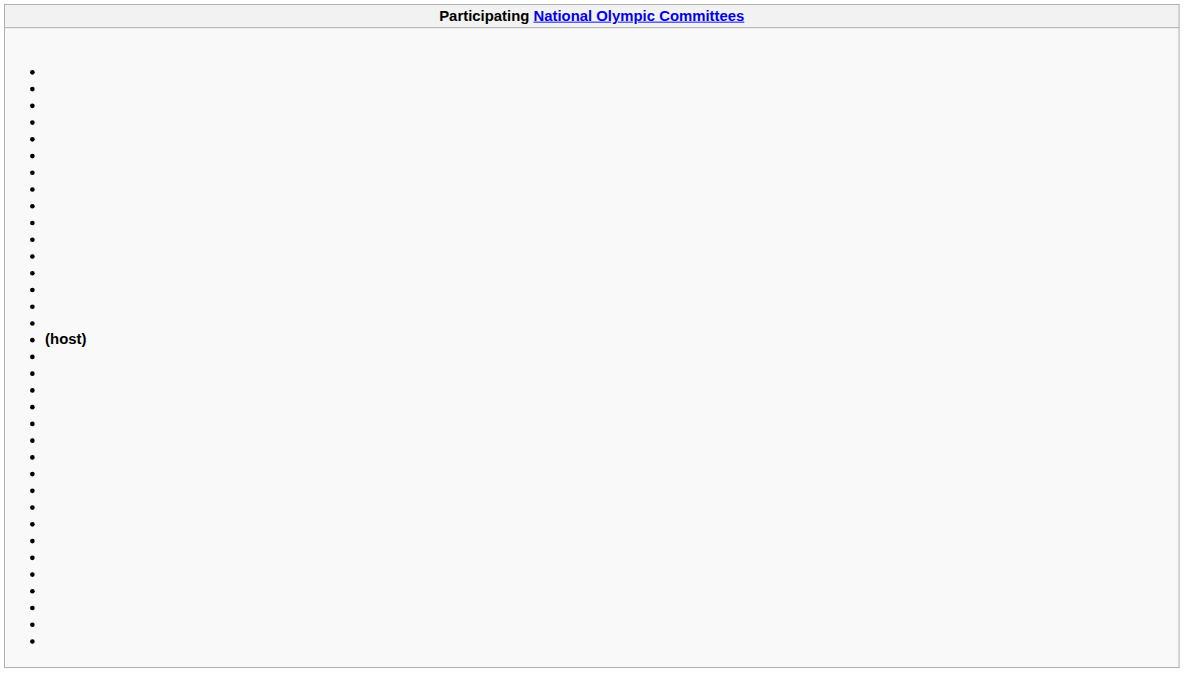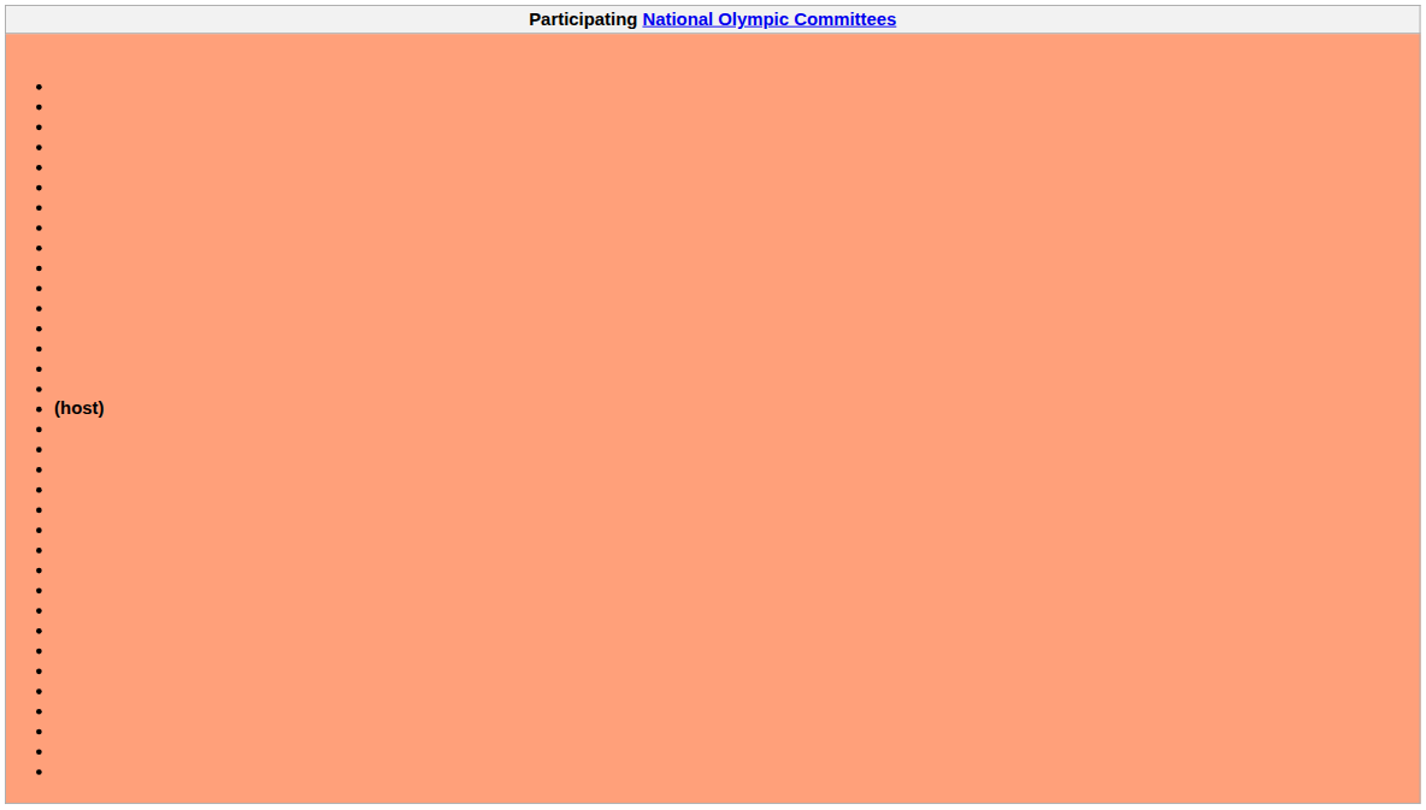row 2 | column 1: no background -> lightsalmon background
